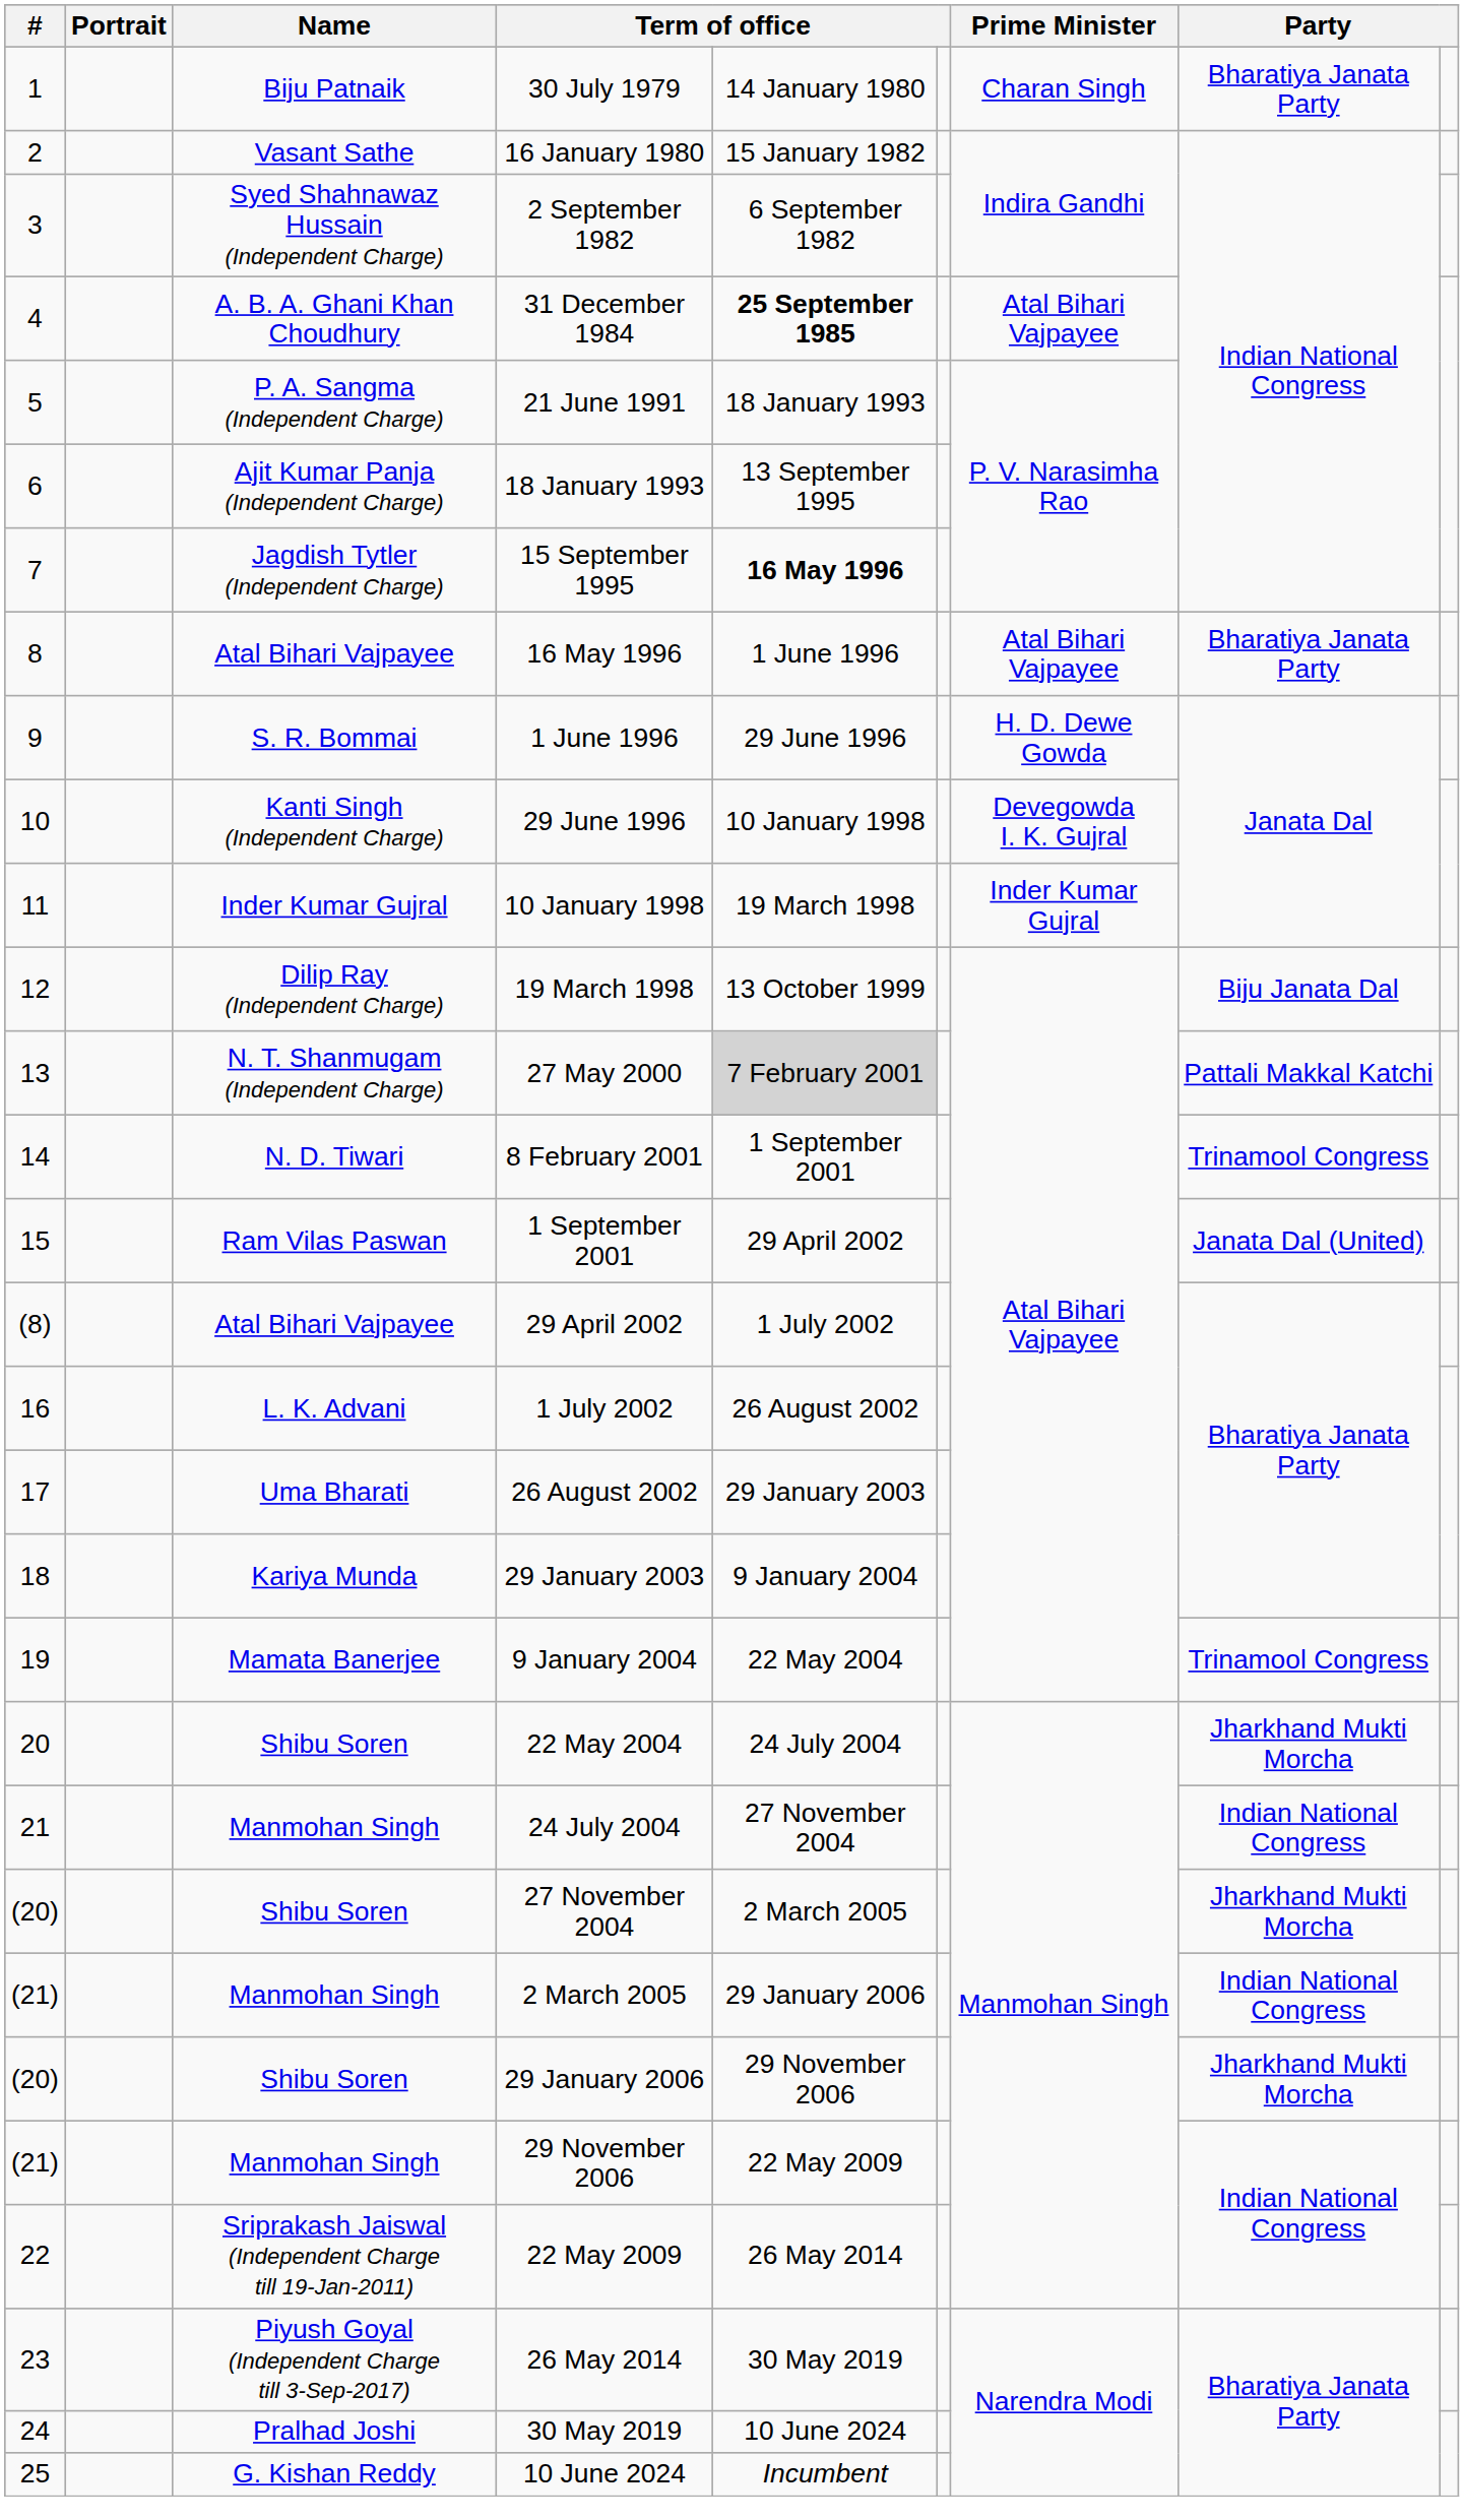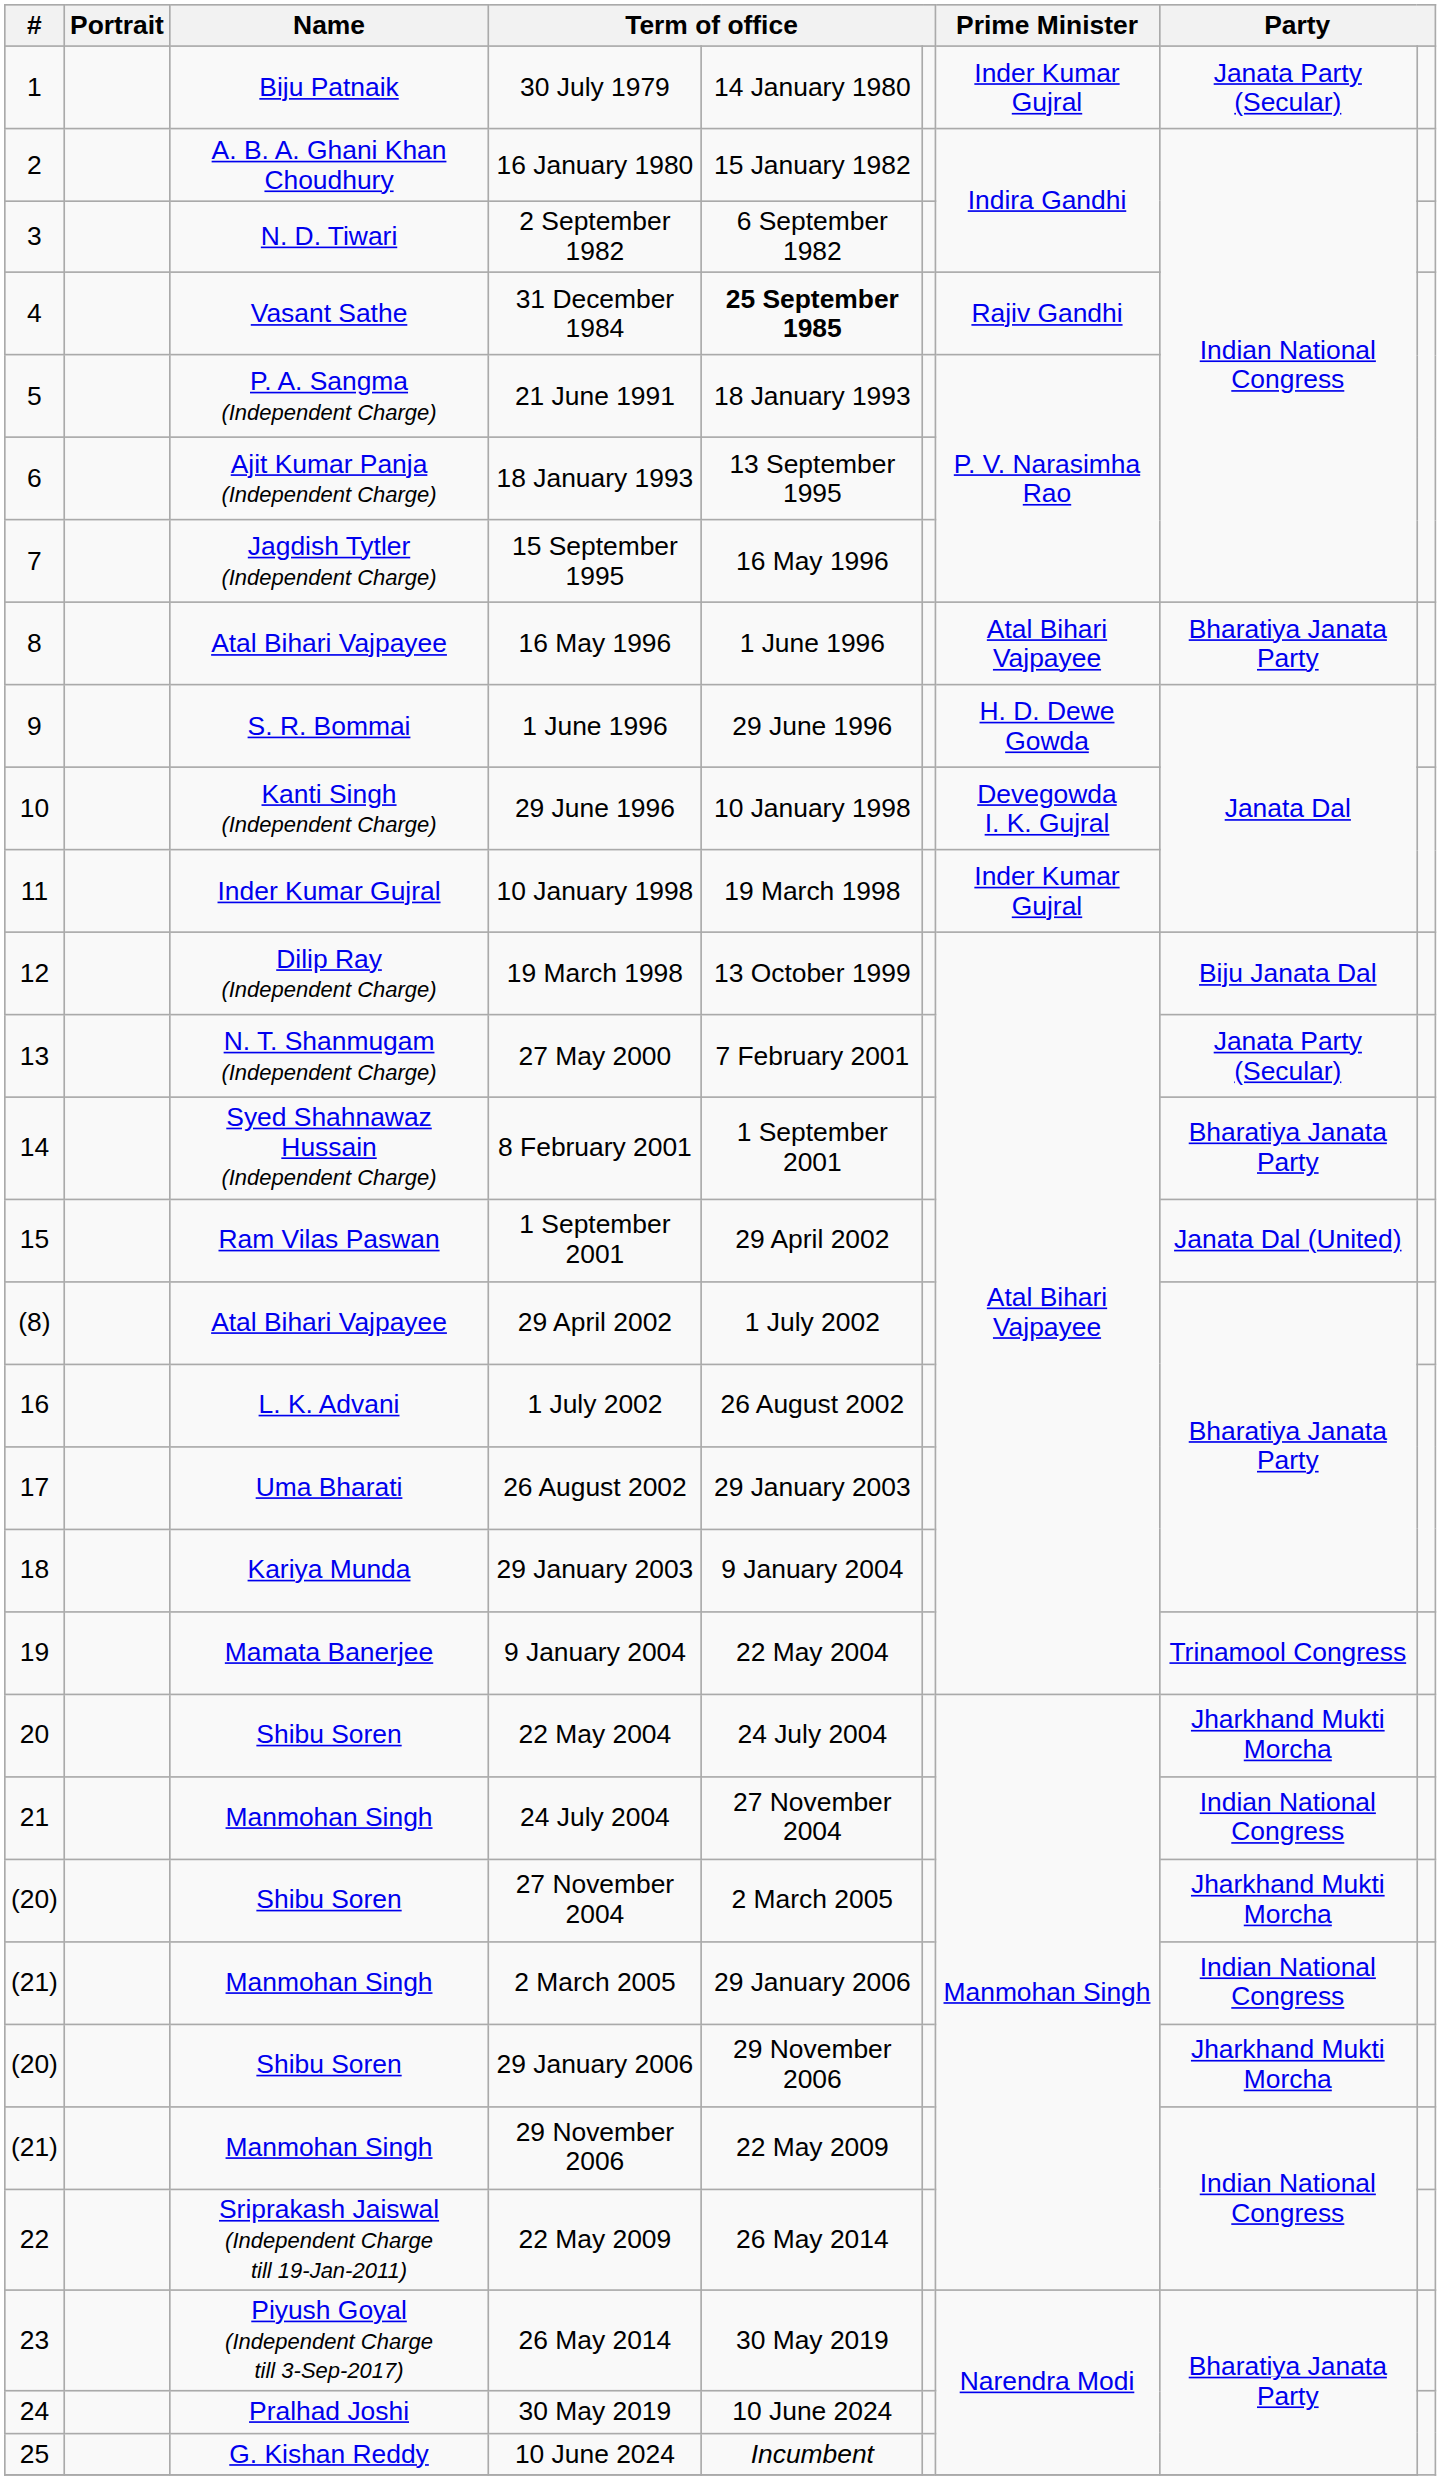30 July 1979 | Prime Minister: Charan Singh -> Inder Kumar Gujral
30 July 1979 | column 8: Bharatiya Janata Party -> Janata Party (Secular)
16 January 1980 | Name: Vasant Sathe -> A. B. A. Ghani Khan Choudhury
2 September 1982 | Name: Syed Shahnawaz Hussain (Independent Charge) -> N. D. Tiwari
31 December 1984 | Name: A. B. A. Ghani Khan Choudhury -> Vasant Sathe
31 December 1984 | Prime Minister: Atal Bihari Vajpayee -> Rajiv Gandhi
15 September 1995 | column 5: bold -> normal
27 May 2000 | column 5: lightgrey background -> no background
27 May 2000 | column 8: Pattali Makkal Katchi -> Janata Party (Secular)
8 February 2001 | Name: N. D. Tiwari -> Syed Shahnawaz Hussain (Independent Charge)
8 February 2001 | column 8: Trinamool Congress -> Bharatiya Janata Party
